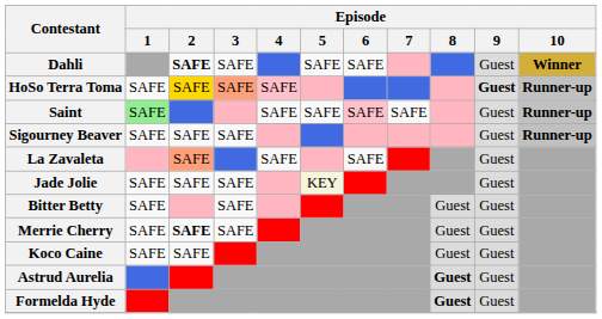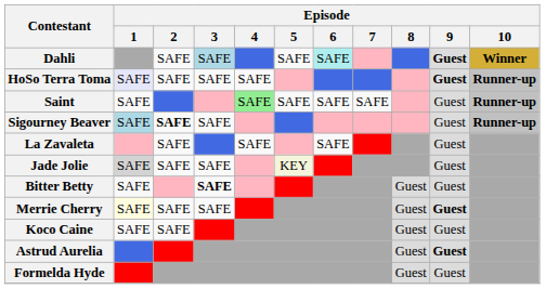Dahli | Episode / 2: bold -> normal
Dahli | Episode / 3: no background -> lightblue background
Dahli | Episode / 6: no background -> paleturquoise background
Dahli | Episode / 9: normal -> bold
HoSo Terra Toma | Episode / 1: no background -> lavender background
HoSo Terra Toma | Episode / 2: gold background -> no background
HoSo Terra Toma | Episode / 3: lightsalmon background -> no background
HoSo Terra Toma | Episode / 4: pink background -> no background
Saint | Episode / 1: lightgreen background -> no background
Saint | Episode / 4: no background -> lightgreen background
Saint | Episode / 6: pink background -> no background
Sigourney Beaver | Episode / 1: no background -> lightblue background
Sigourney Beaver | Episode / 2: normal -> bold
La Zavaleta | Episode / 2: lightsalmon background -> no background
Jade Jolie | Episode / 1: no background -> lightgrey background
Bitter Betty | Episode / 3: normal -> bold
Merrie Cherry | Episode / 1: no background -> lightyellow background
Merrie Cherry | Episode / 2: bold -> normal
Merrie Cherry | Episode / 9: normal -> bold
Astrud Aurelia | Episode / 8: bold -> normal
Astrud Aurelia | Episode / 9: normal -> bold
Formelda Hyde | Episode / 8: bold -> normal
